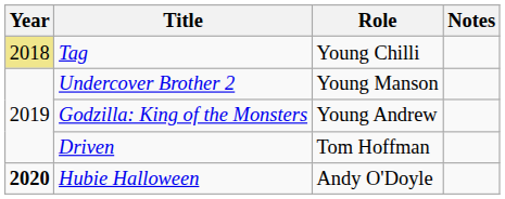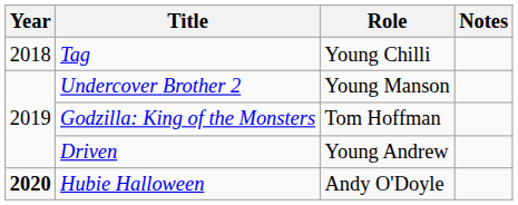Tag | Year: khaki background -> no background
Godzilla: King of the Monsters | Role: Young Andrew -> Tom Hoffman
Driven | Role: Tom Hoffman -> Young Andrew
